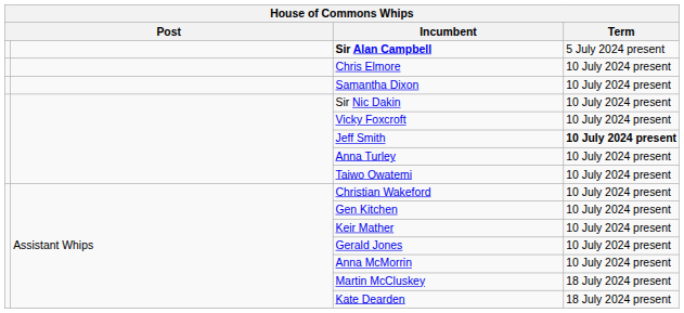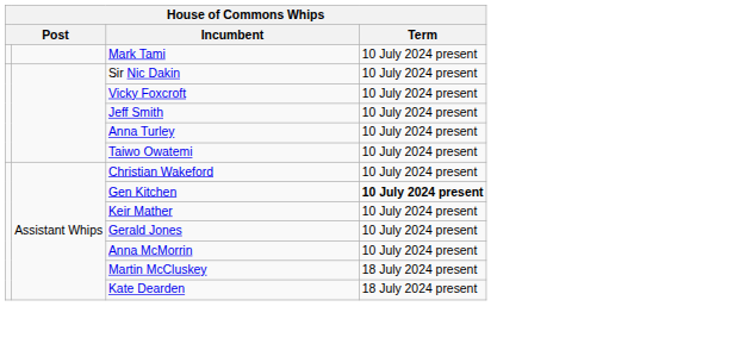- row: Sir Alan Campbell | 5 July 2024 present
+ row: Mark Tami | 10 July 2024 present
- row: Chris Elmore | 10 July 2024 present
- row: Samantha Dixon | 10 July 2024 present
Jeff Smith | Term: bold -> normal
Gen Kitchen | Term: normal -> bold
